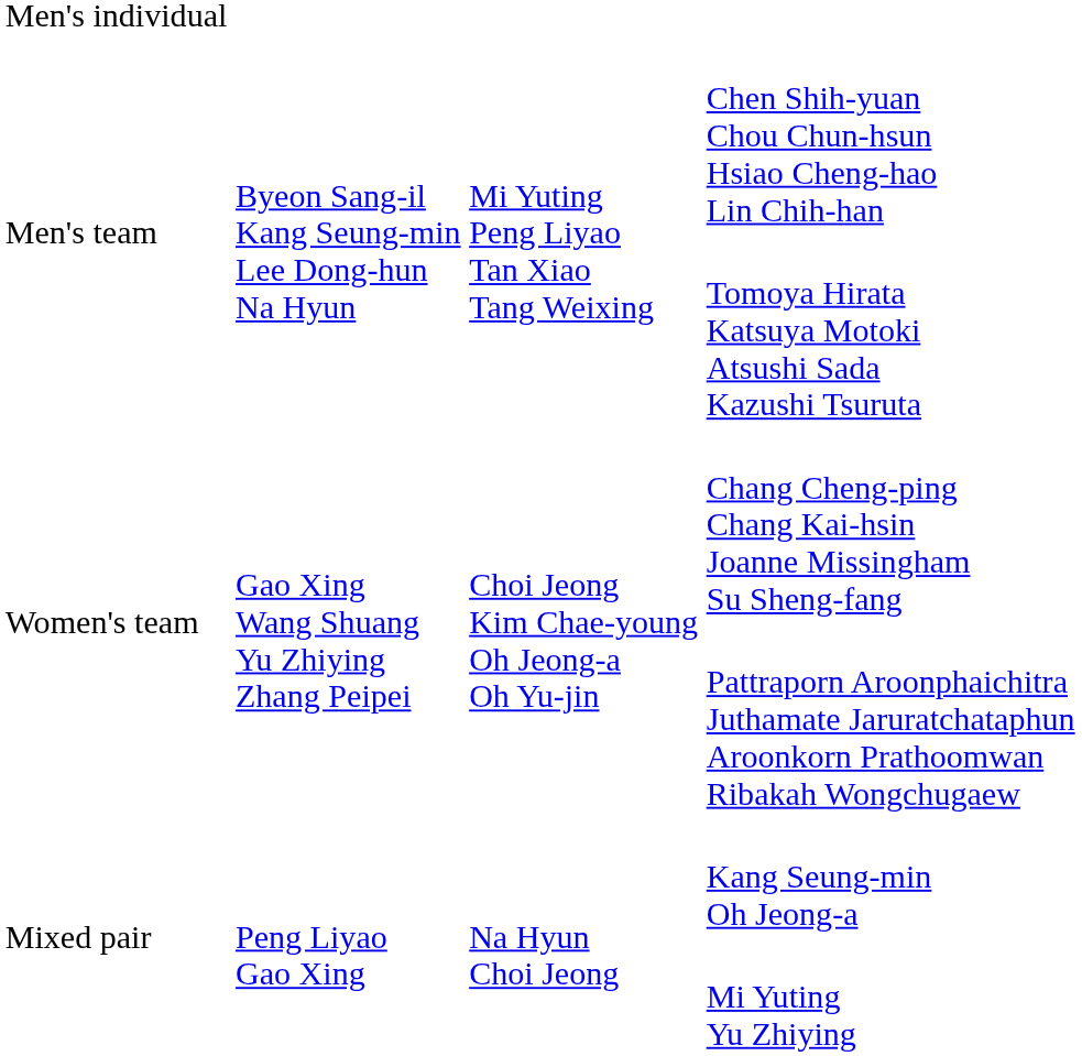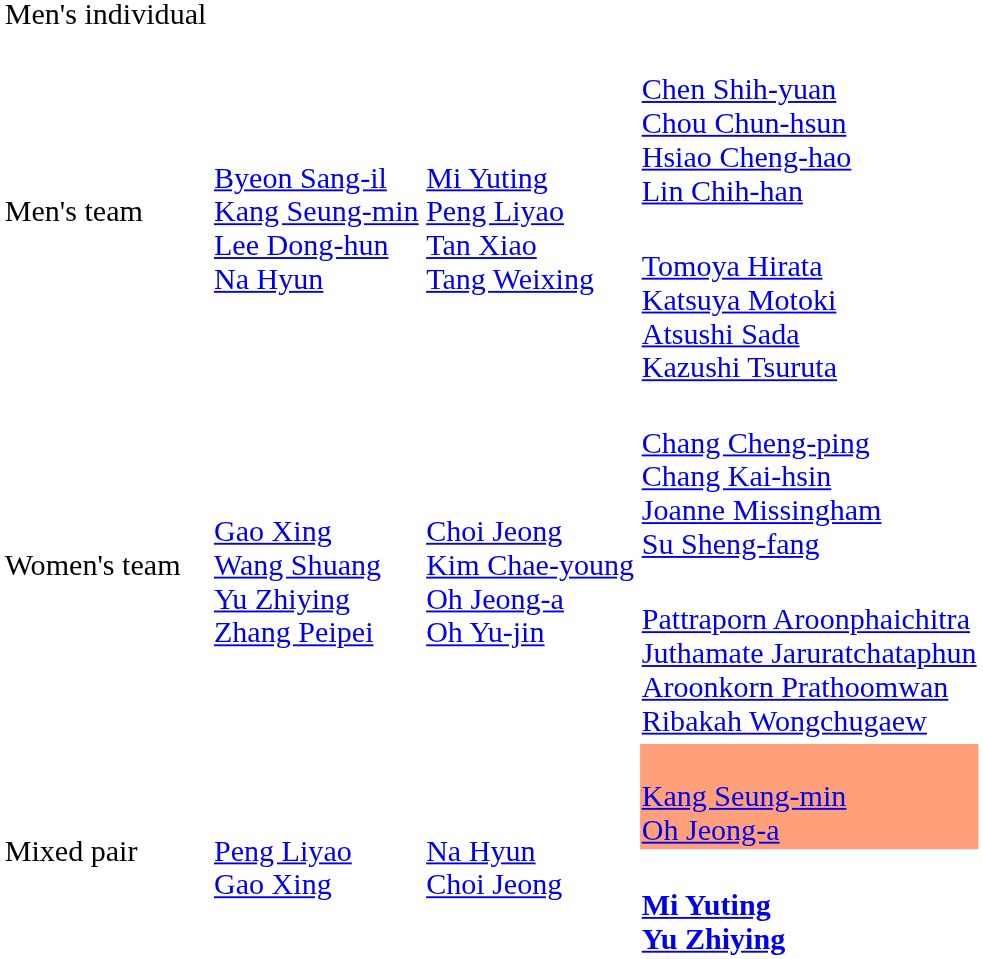Kang Seung-min Oh Jeong-a | column 4: no background -> lightsalmon background
Mi Yuting Yu Zhiying | column 4: normal -> bold
